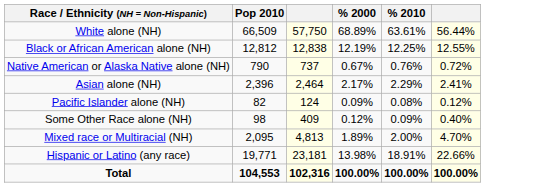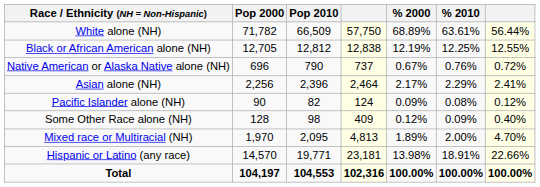+ column: Pop 2000 | 71,782 | 12,705 | 696 | 2,256 | 90 | 128 | 1,970 | 14,570 | 104,197
